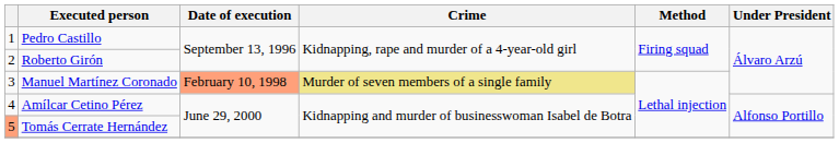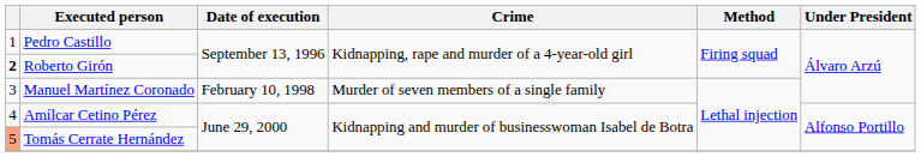Roberto Girón | column 1: normal -> bold
Manuel Martínez Coronado | Date of execution: lightsalmon background -> no background
Manuel Martínez Coronado | Crime: khaki background -> no background
